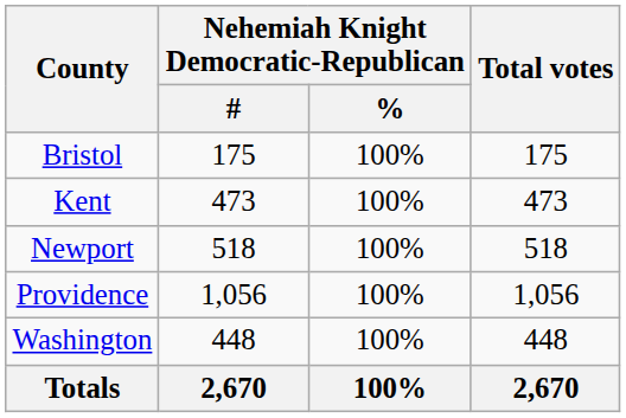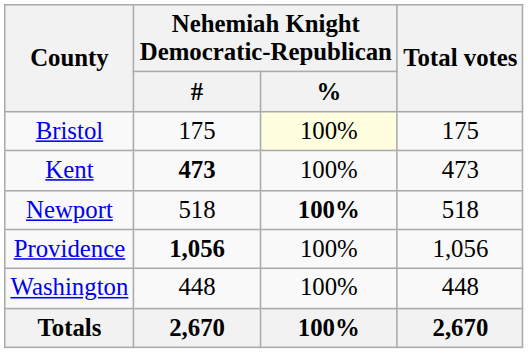Bristol | Nehemiah Knight Democratic-Republican / %: no background -> lightyellow background
Kent | Nehemiah Knight Democratic-Republican / #: normal -> bold
Newport | Nehemiah Knight Democratic-Republican / %: normal -> bold
Providence | Nehemiah Knight Democratic-Republican / #: normal -> bold
